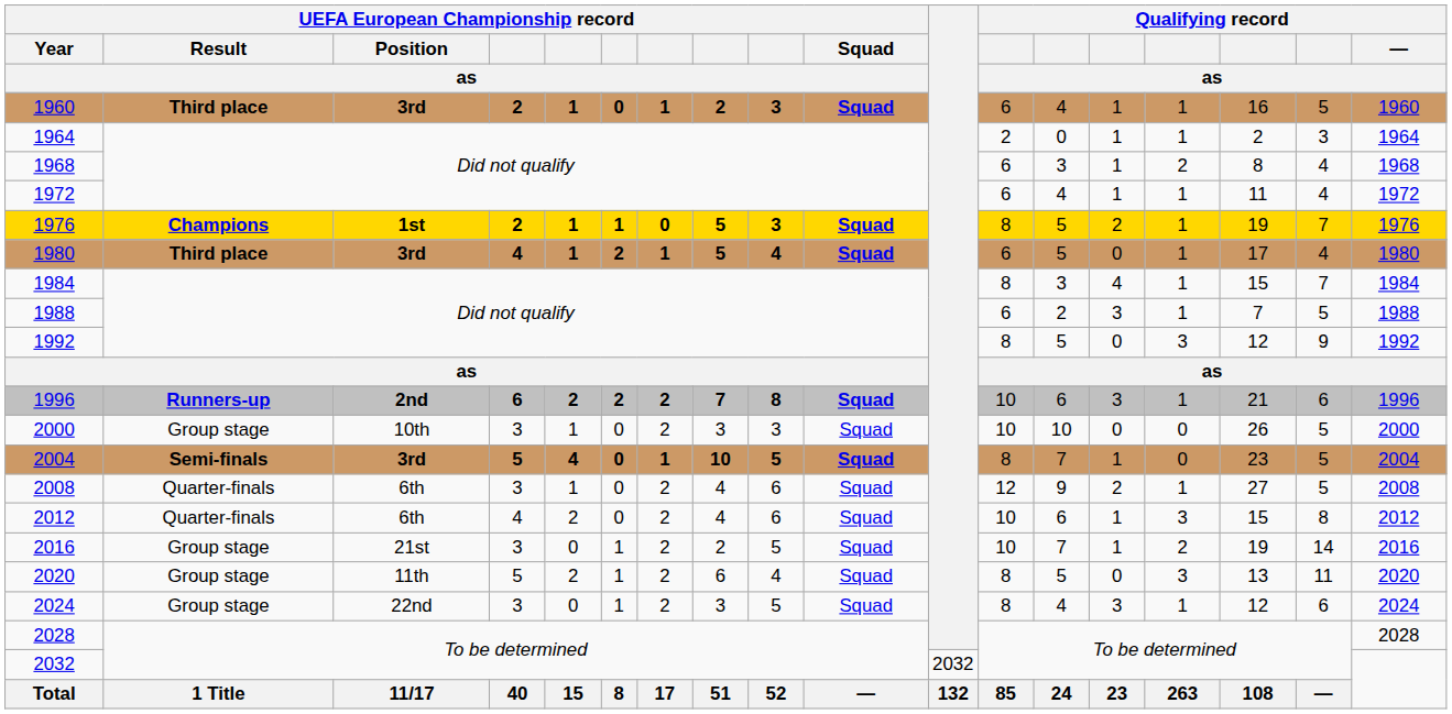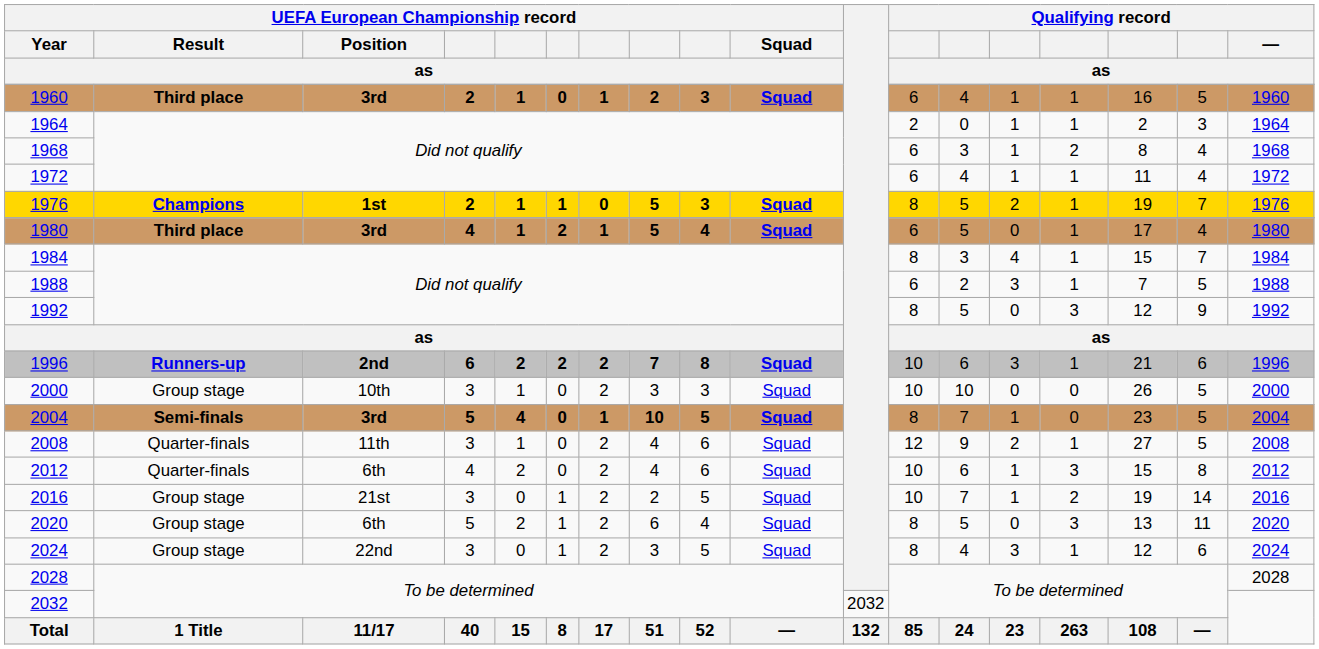row 17 | UEFA European Championship record / Position / as: 6th -> 11th
row 20 | UEFA European Championship record / Position / as: 11th -> 6th
